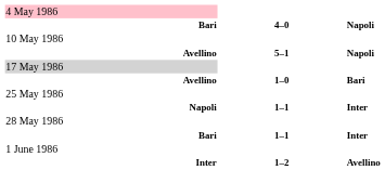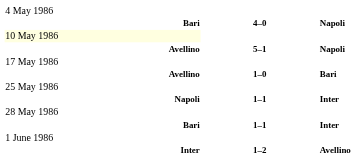4 May 1986 | column 1: pink background -> no background
10 May 1986 | column 1: no background -> lightyellow background
17 May 1986 | column 1: lightgrey background -> no background
